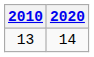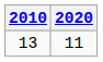row 2 | 2020: 14 -> 11
